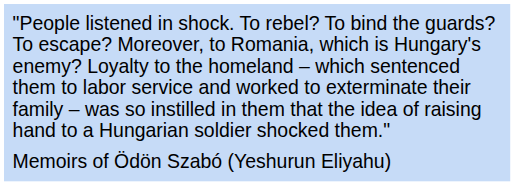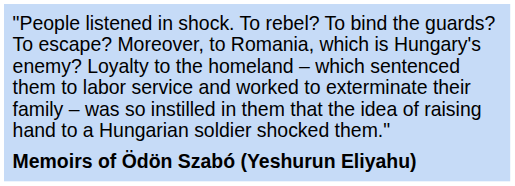row 2 | column 1: normal -> bold
